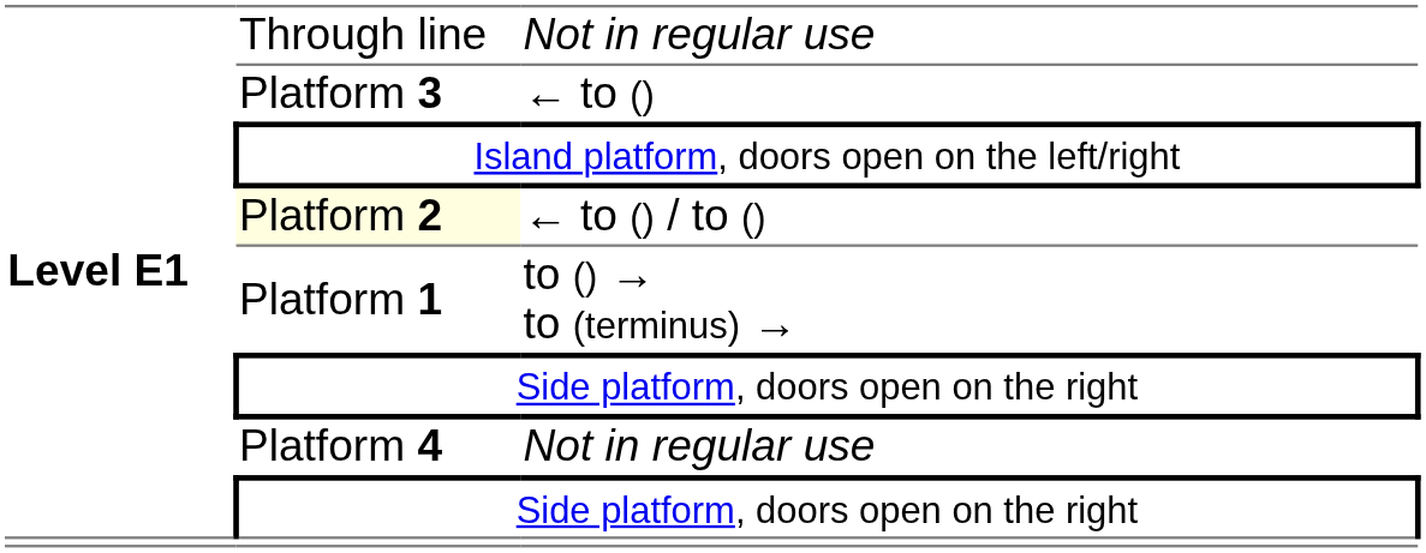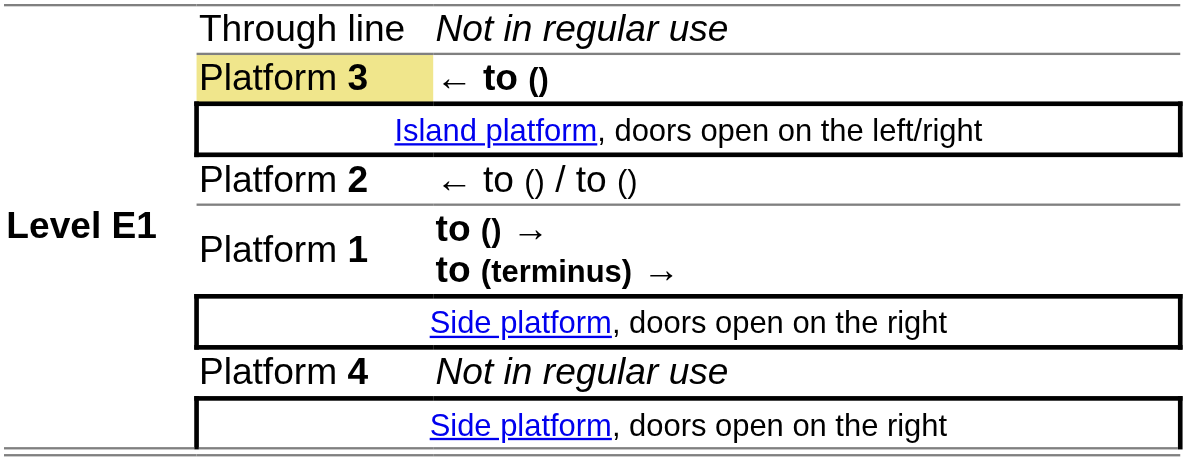Platform 3 | column 2: no background -> khaki background
Platform 3 | column 3: normal -> bold
Platform 2 | column 2: lightyellow background -> no background
Platform 1 | column 3: normal -> bold
